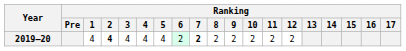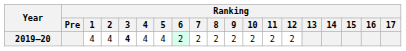2019–20 | Ranking / 2: bold -> normal
2019–20 | Ranking / 3: normal -> bold
2019–20 | Ranking / 7: bold -> normal
